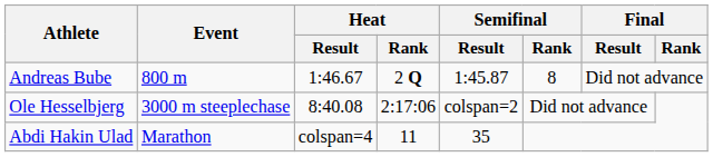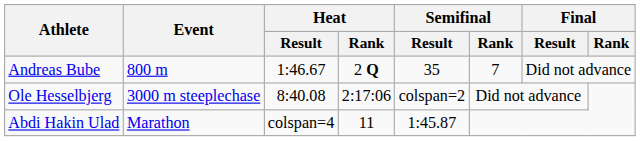Andreas Bube | Semifinal / Result: 1:45.87 -> 35
Andreas Bube | Semifinal / Rank: 8 -> 7
Abdi Hakin Ulad | Semifinal / Result: 35 -> 1:45.87
